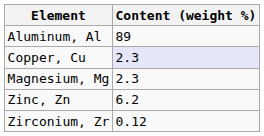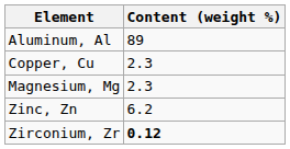Copper, Cu | Content (weight %): lavender background -> no background
Zirconium, Zr | Content (weight %): normal -> bold
